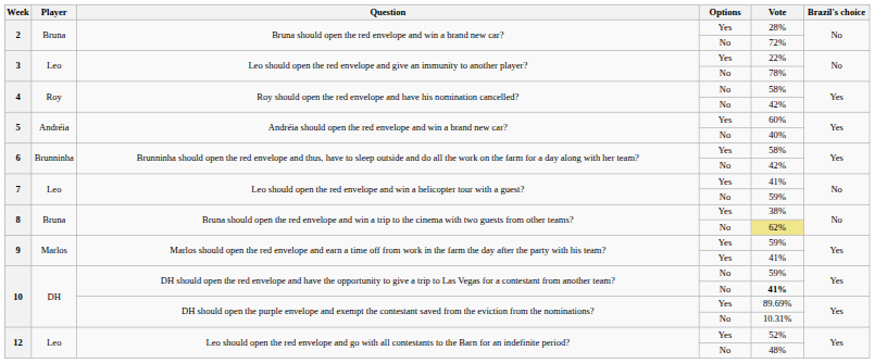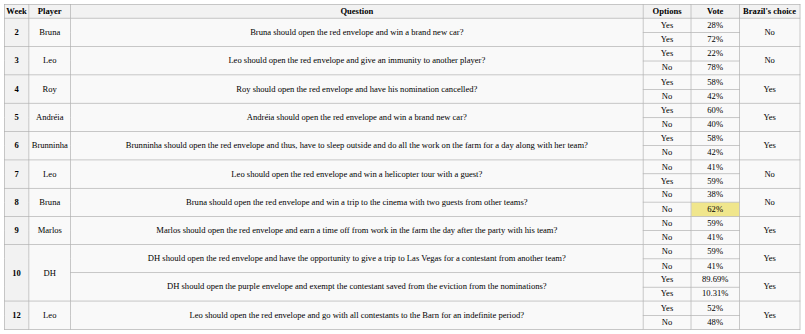row 3 | Options: No -> Yes
row 6 | Options: No -> Yes
row 12 | Options: Yes -> No
row 13 | Options: No -> Yes
row 14 | Options: Yes -> No
row 16 | Options: Yes -> No
row 17 | Options: Yes -> No
row 19 | Vote: bold -> normal
row 21 | Options: No -> Yes
